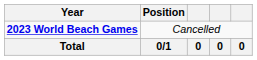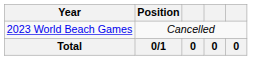2023 World Beach Games | Year: bold -> normal
